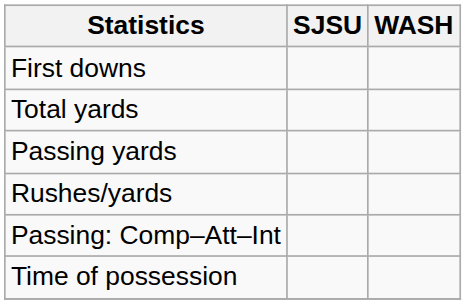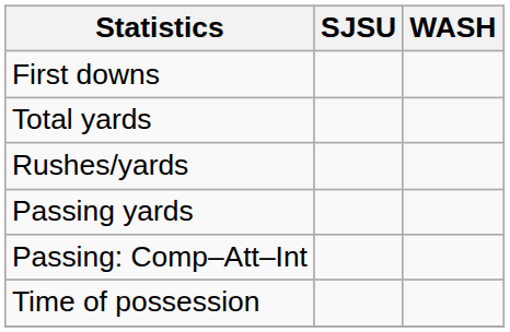rows swapped: Rushes/yards <-> Passing yards
